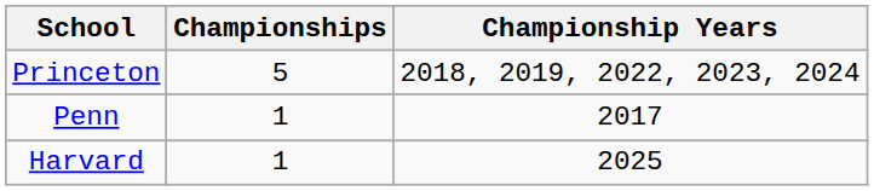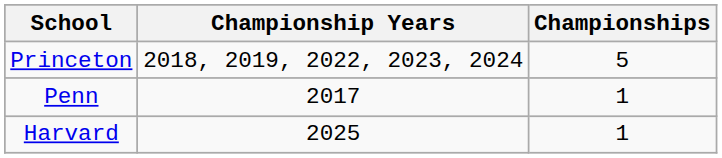columns swapped: Championships <-> Championship Years
